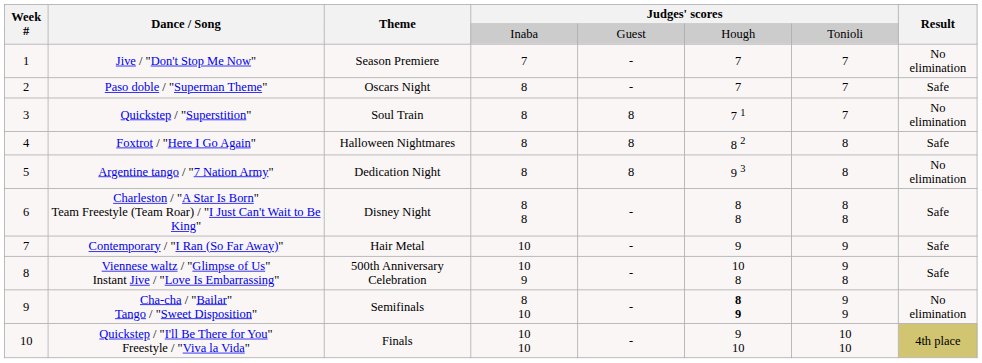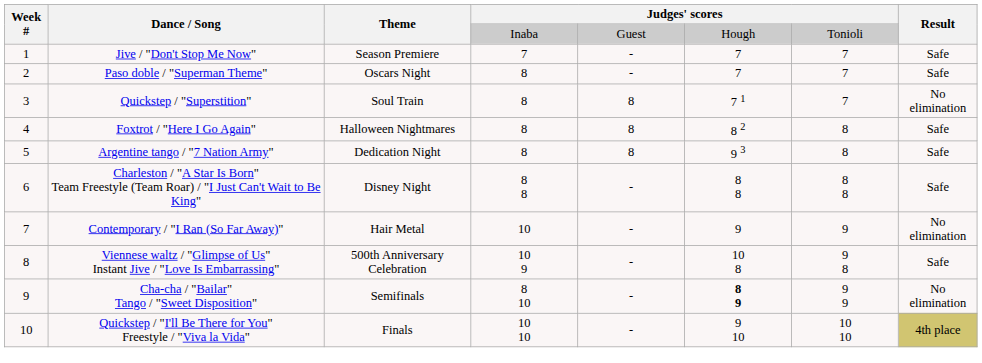Jive / "Don't Stop Me Now" | Result: No elimination -> Safe
Argentine tango / "7 Nation Army" | Result: No elimination -> Safe
Contemporary / "I Ran (So Far Away)" | Result: Safe -> No elimination
